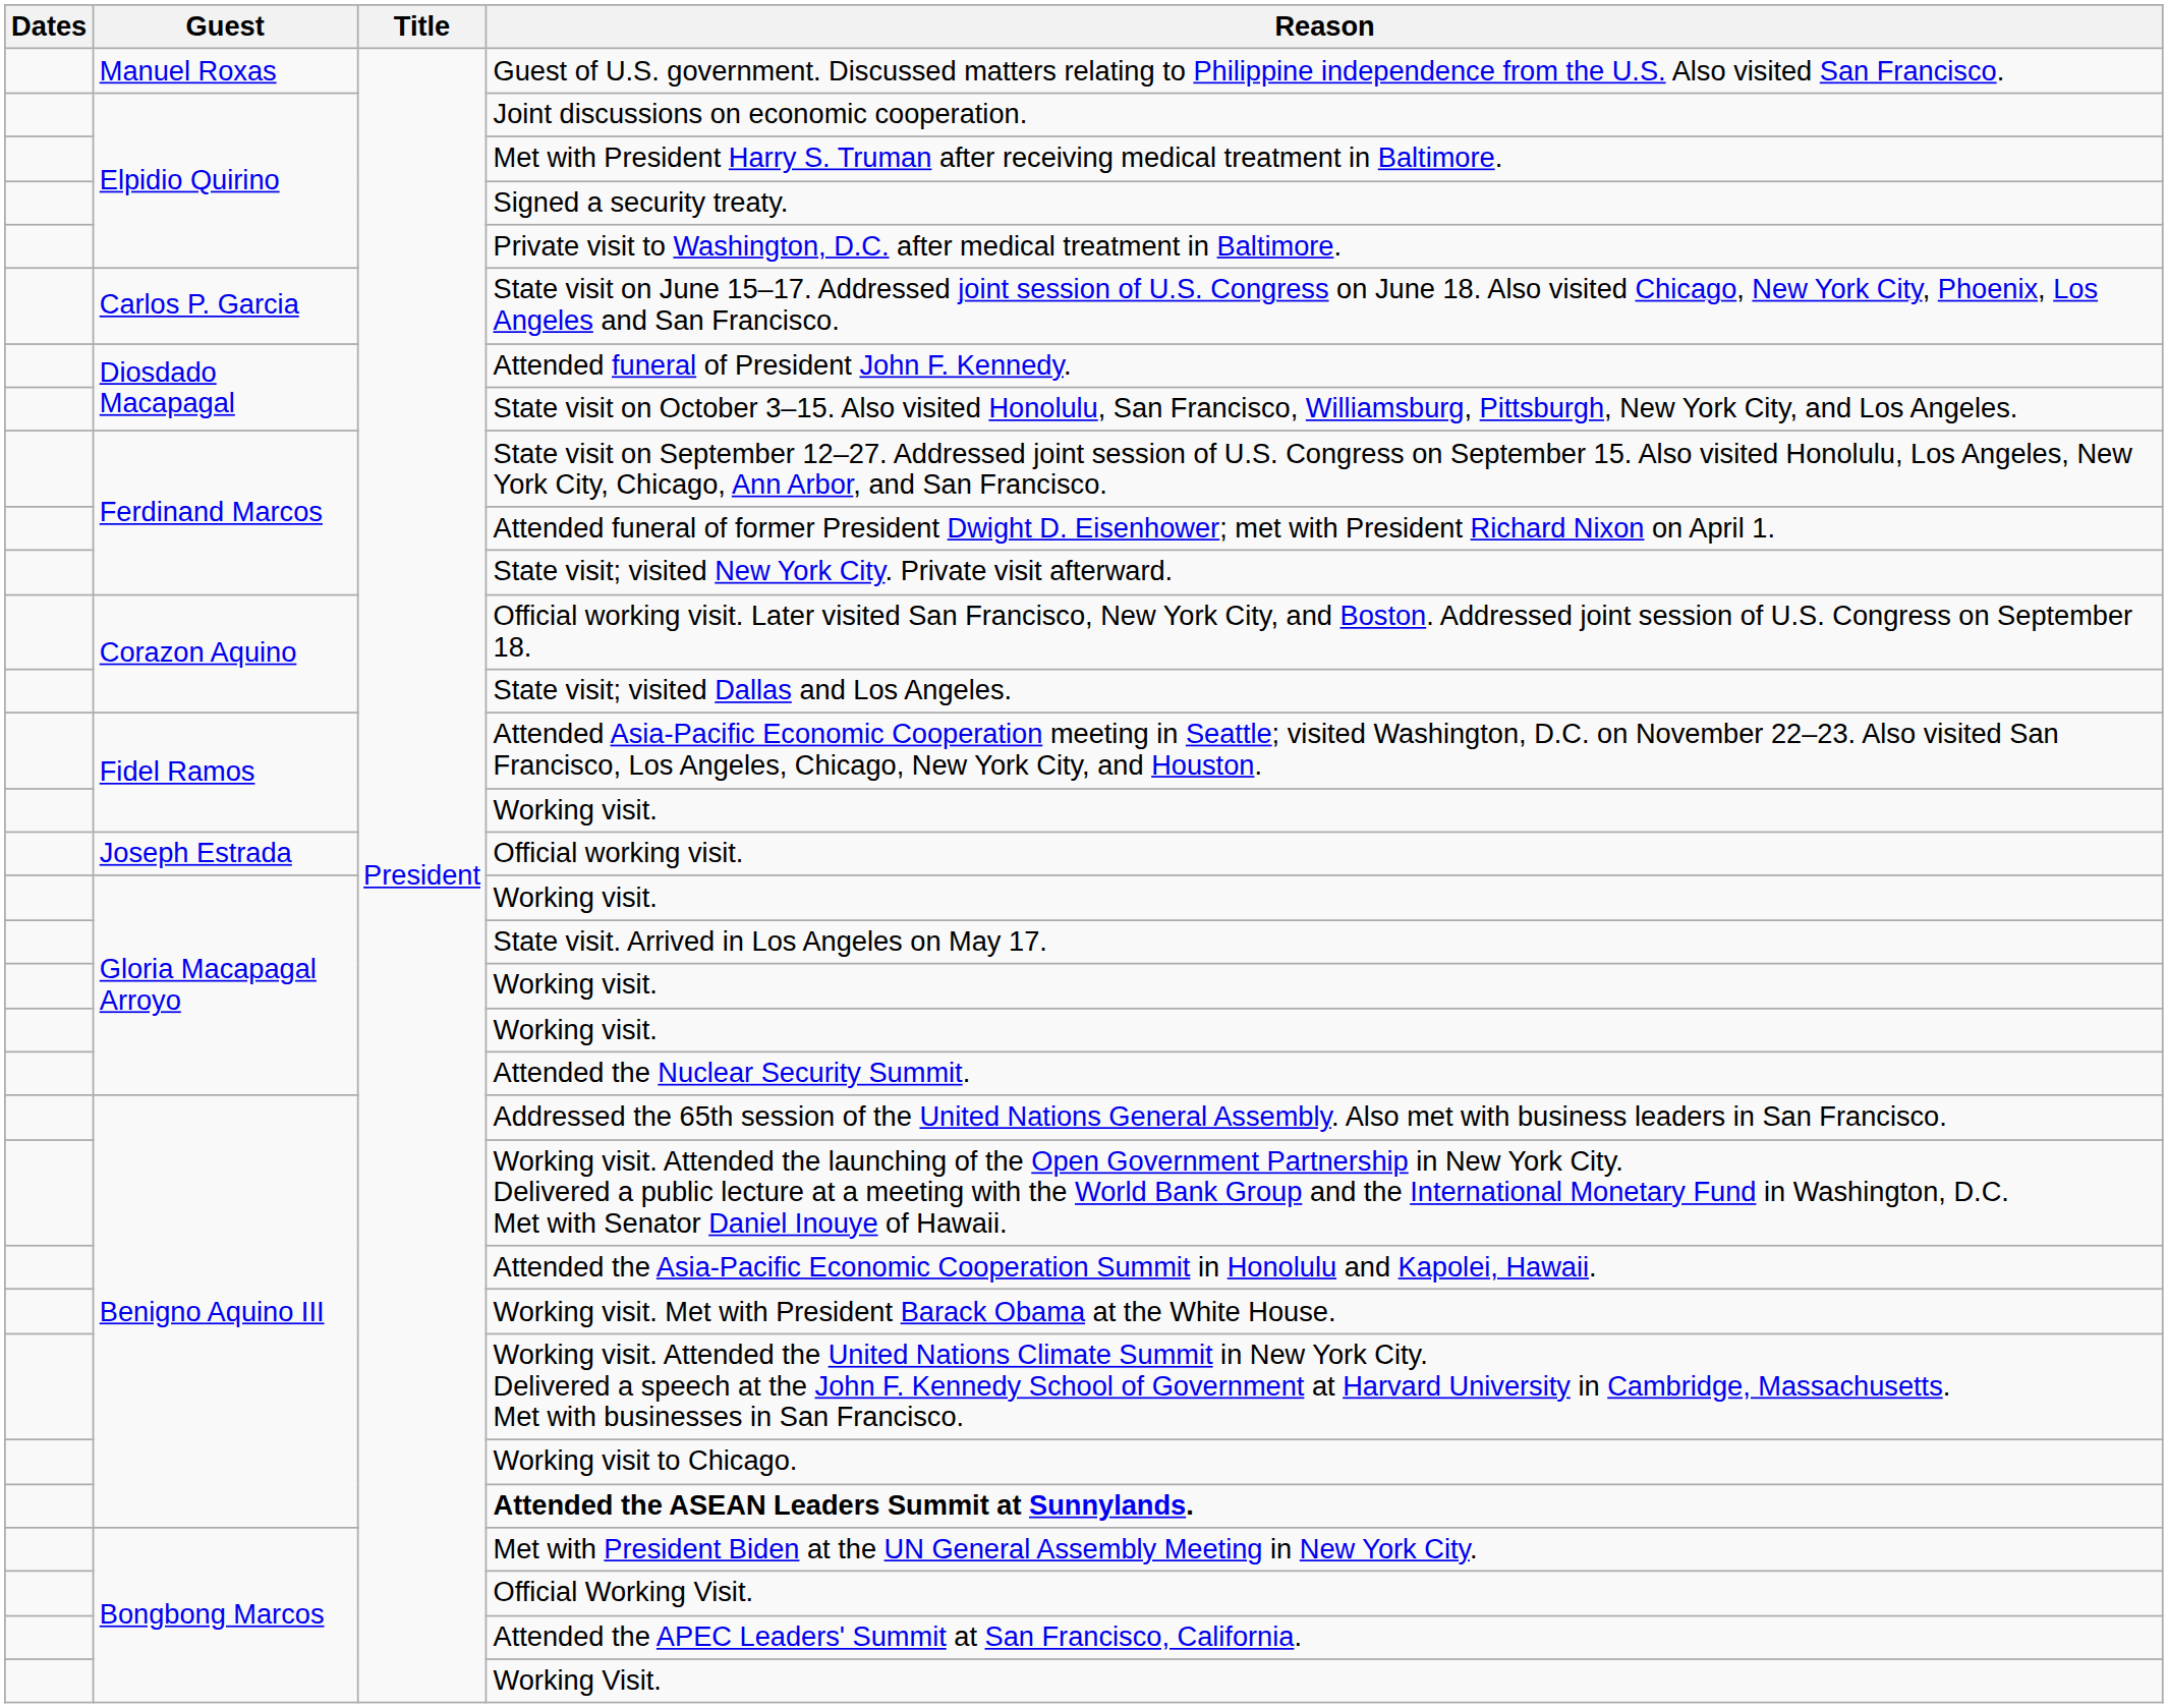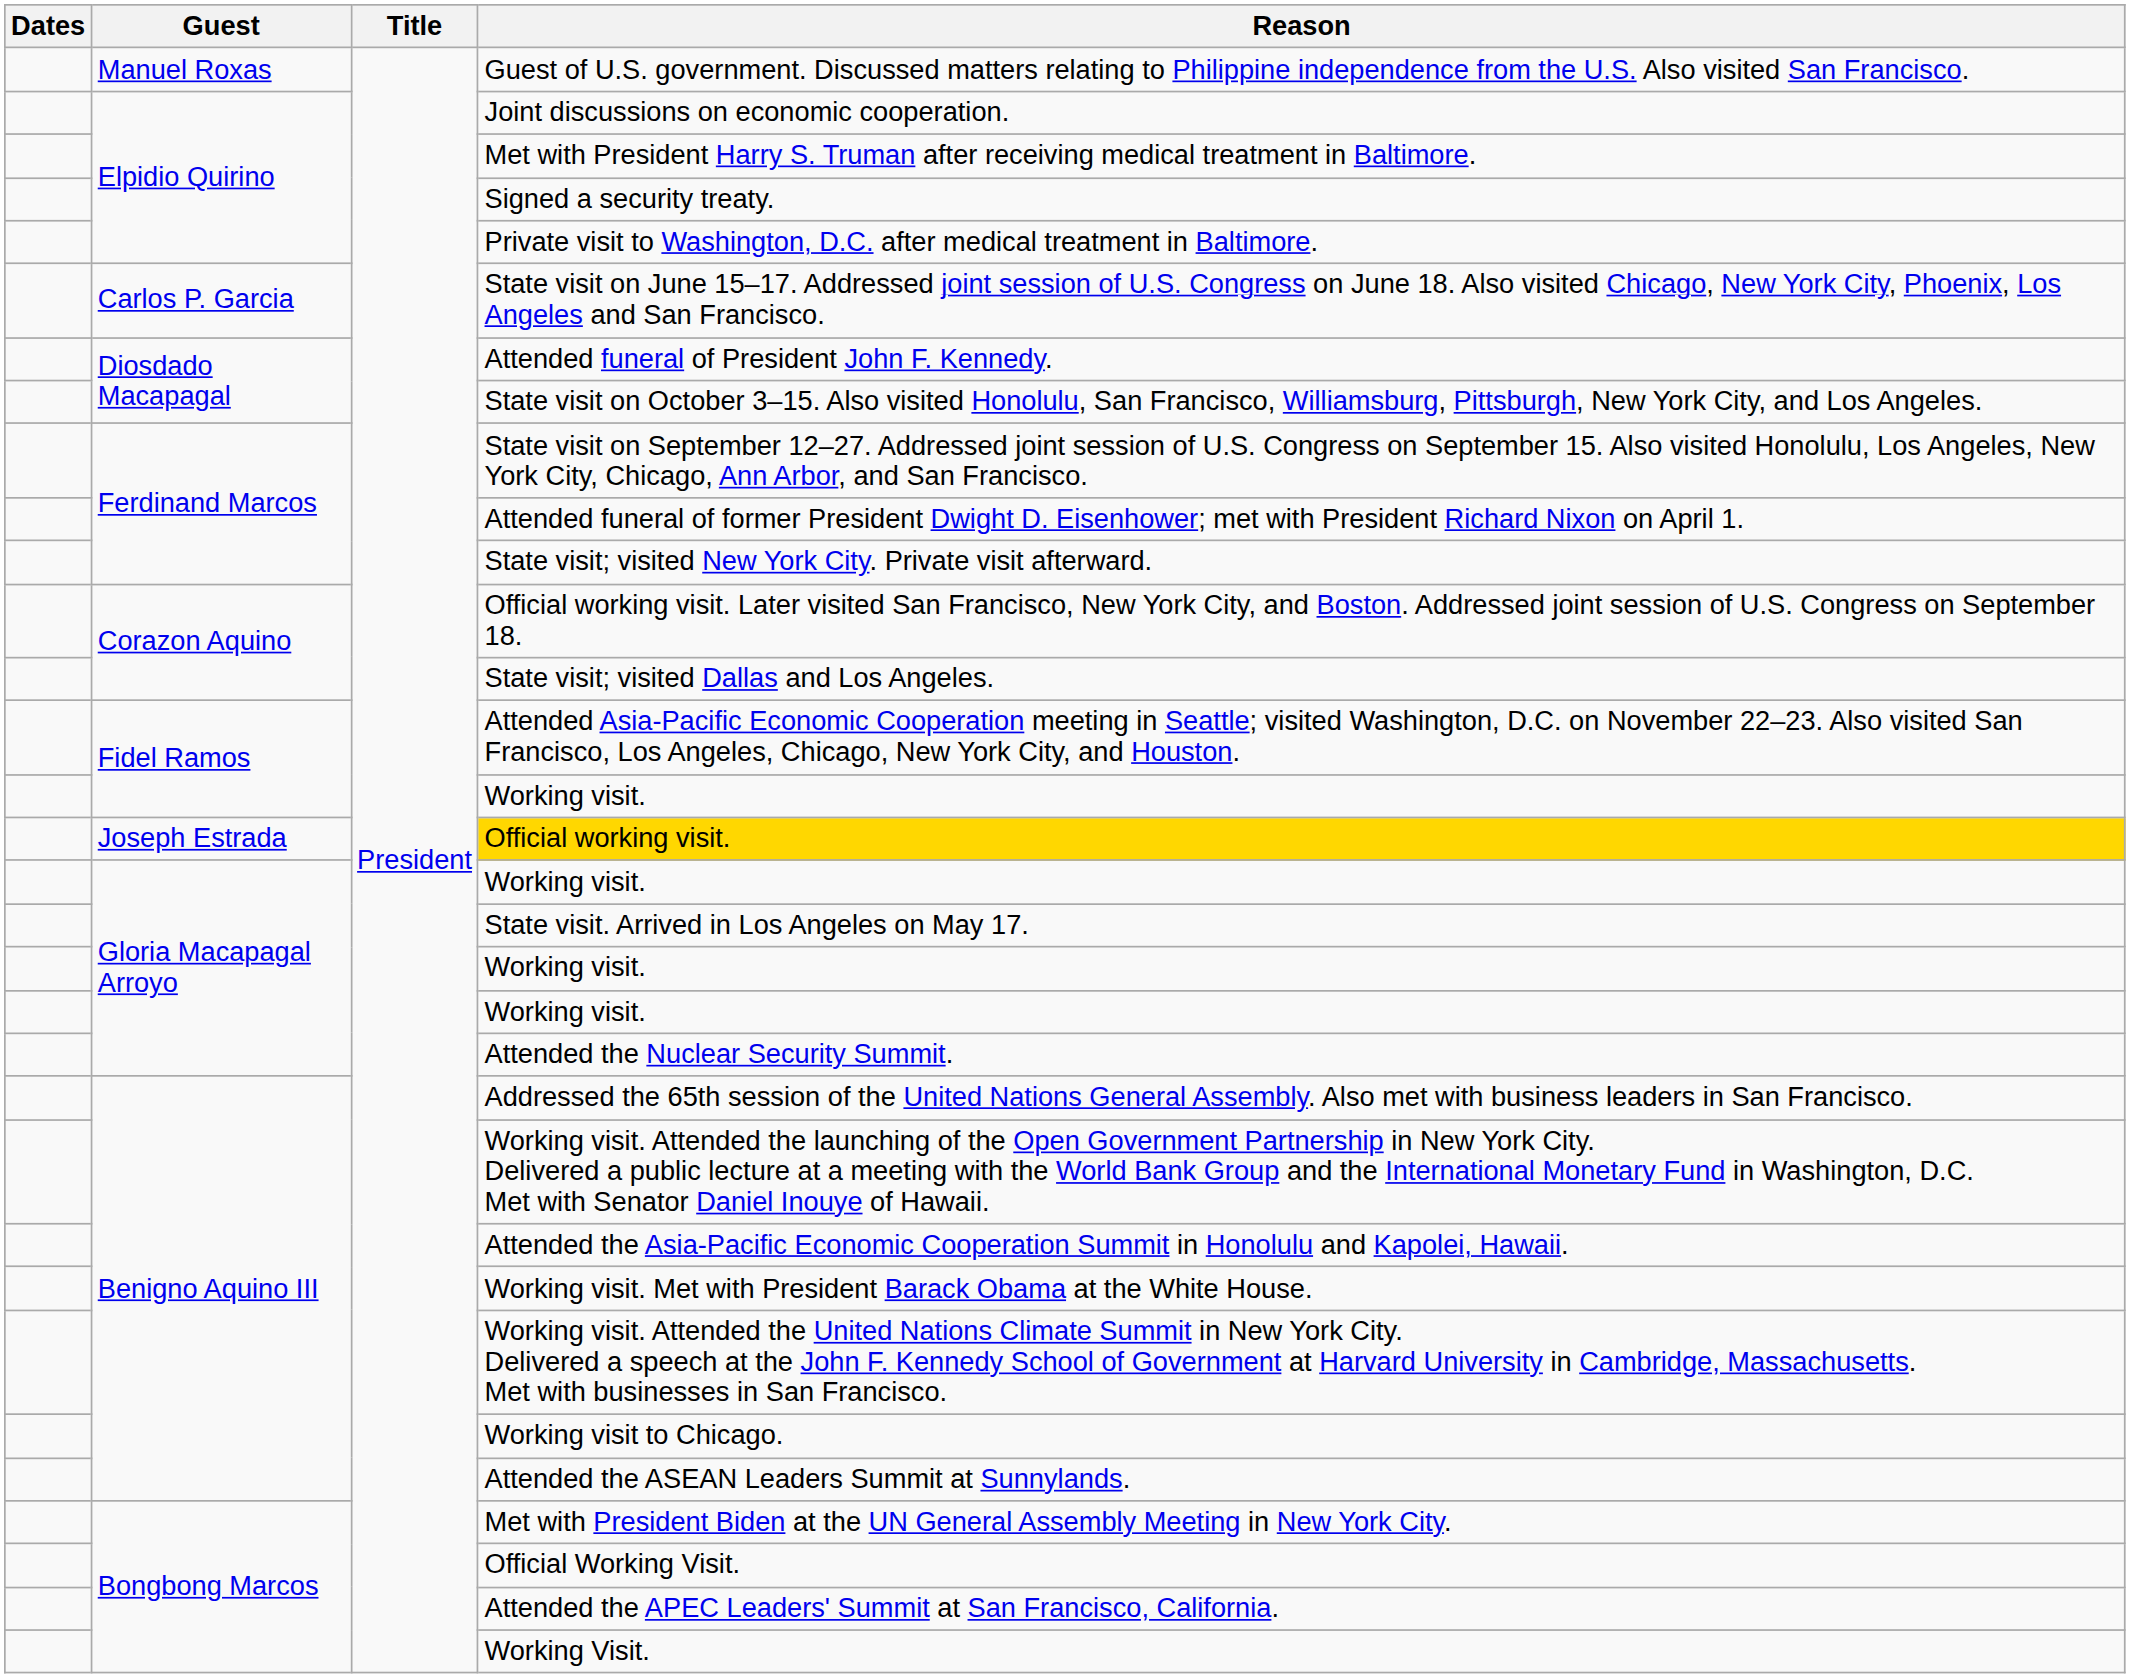Official working visit. | Reason: no background -> gold background
Attended the ASEAN Leaders Summit at Sunnylands. | Reason: bold -> normal
